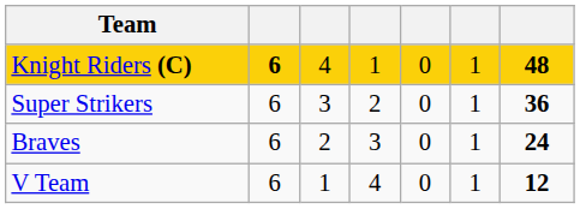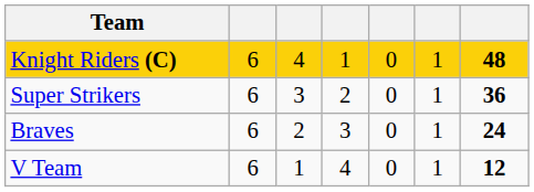Knight Riders (C) | column 2: bold -> normal
